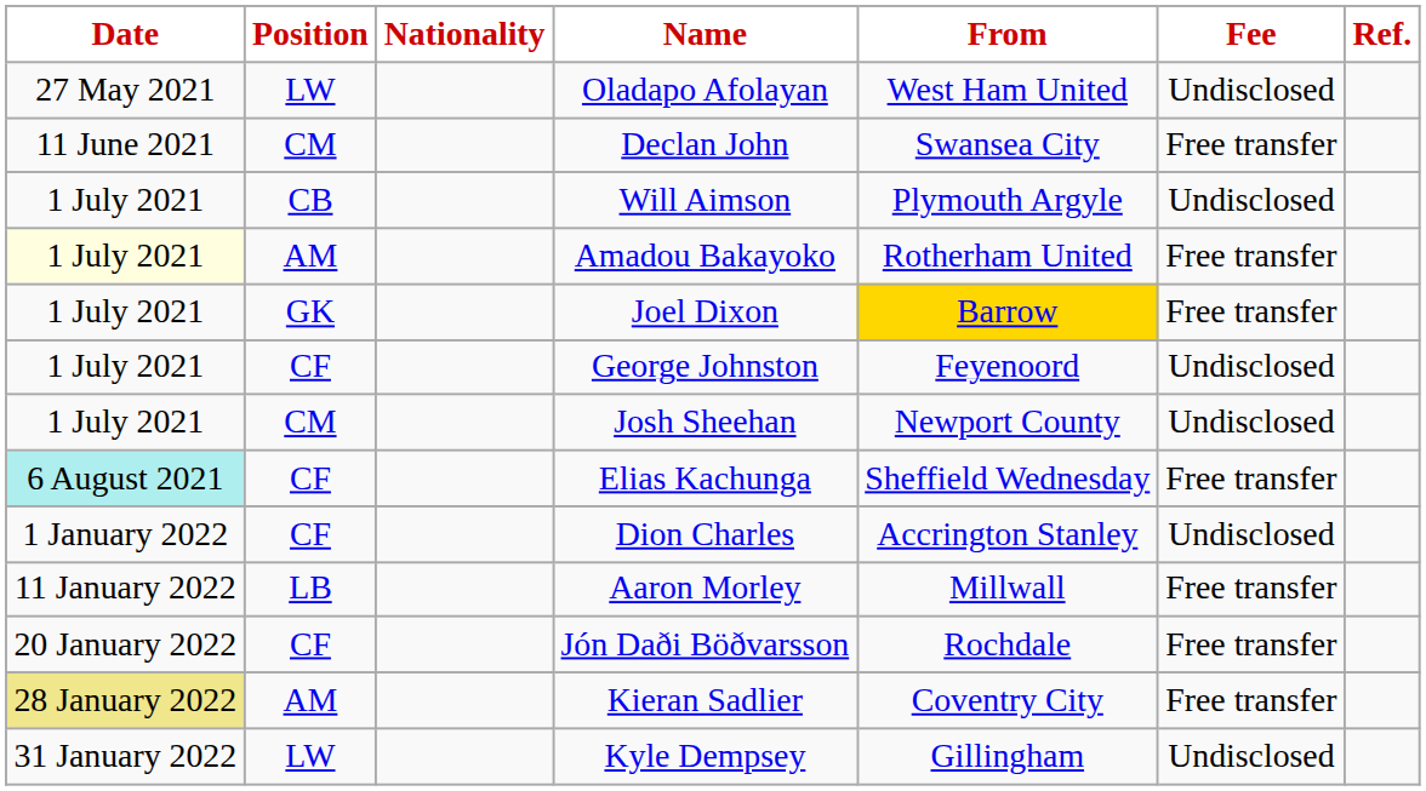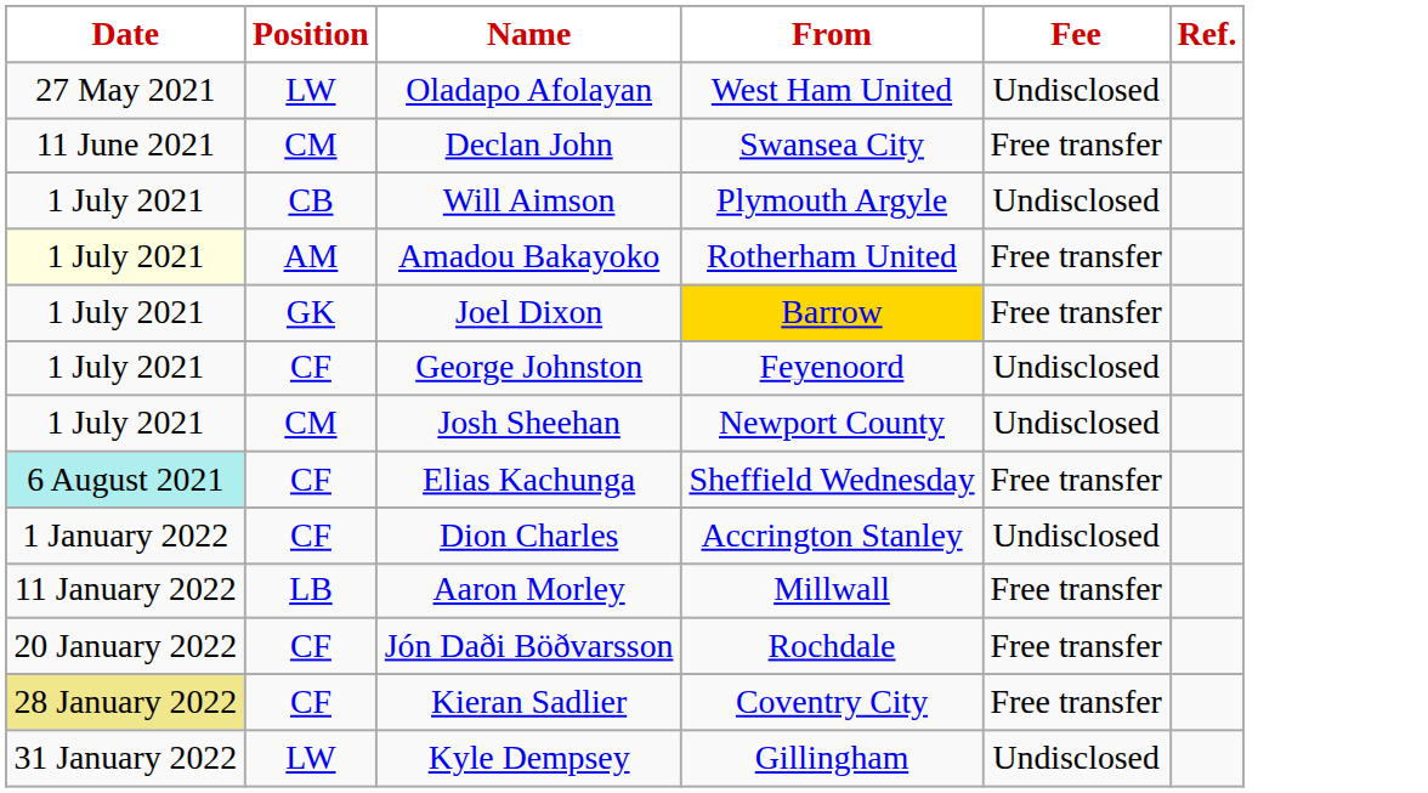- column: Nationality
Kieran Sadlier | Position: AM -> CF
